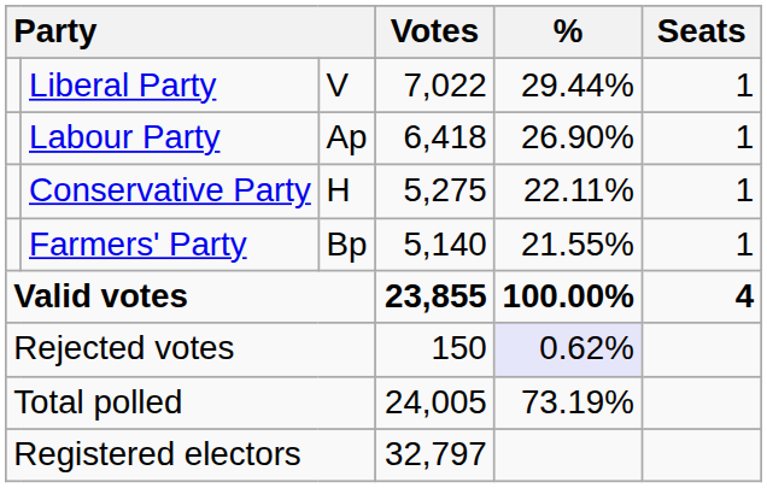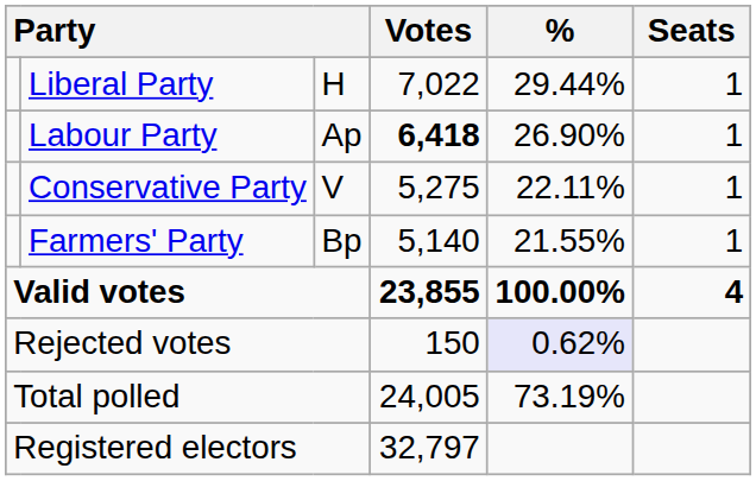Liberal Party | column 3: V -> H
Labour Party | Votes: normal -> bold
Conservative Party | column 3: H -> V
